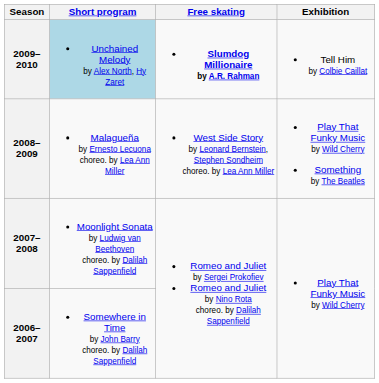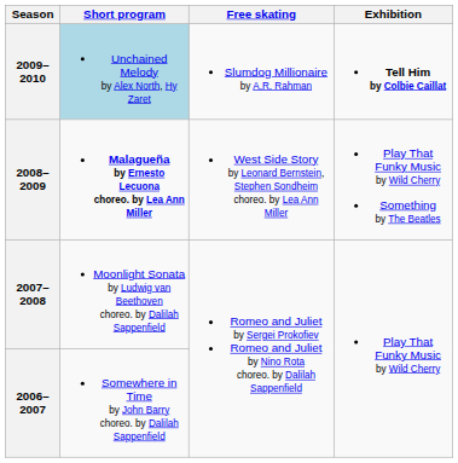2009–2010 | Free skating: bold -> normal
2009–2010 | Exhibition: normal -> bold
2008–2009 | Short program: normal -> bold
